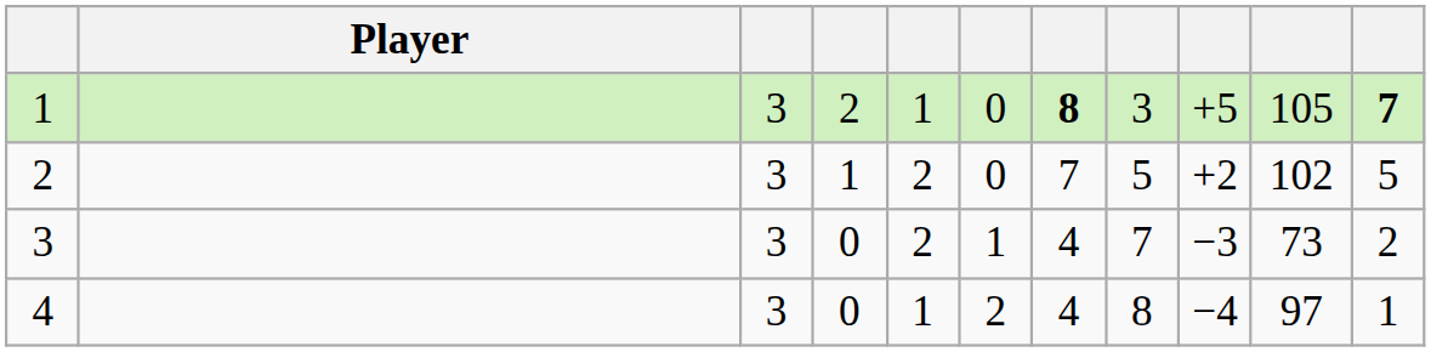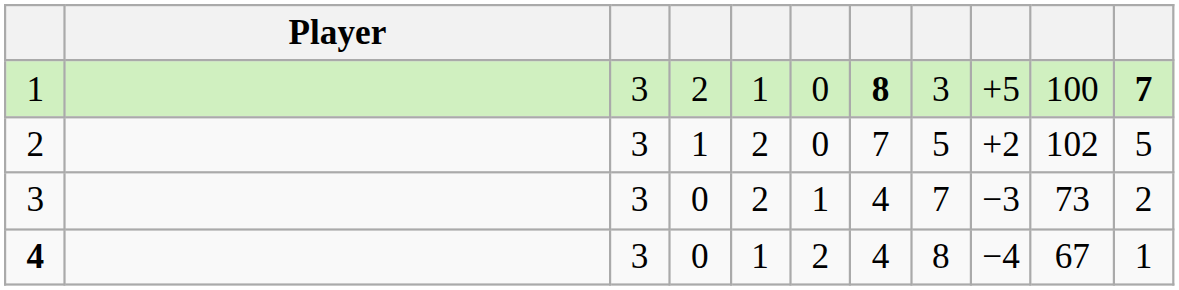row 2 | column 10: 105 -> 100
row 5 | column 1: normal -> bold
row 5 | column 10: 97 -> 67
